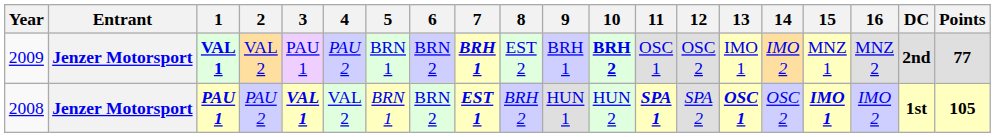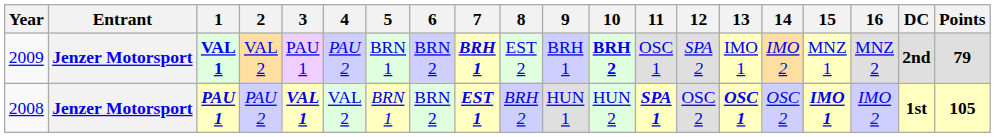row 2 | 12: OSC 2 -> SPA 2
row 2 | Points: 77 -> 79
row 3 | 12: SPA 2 -> OSC 2
